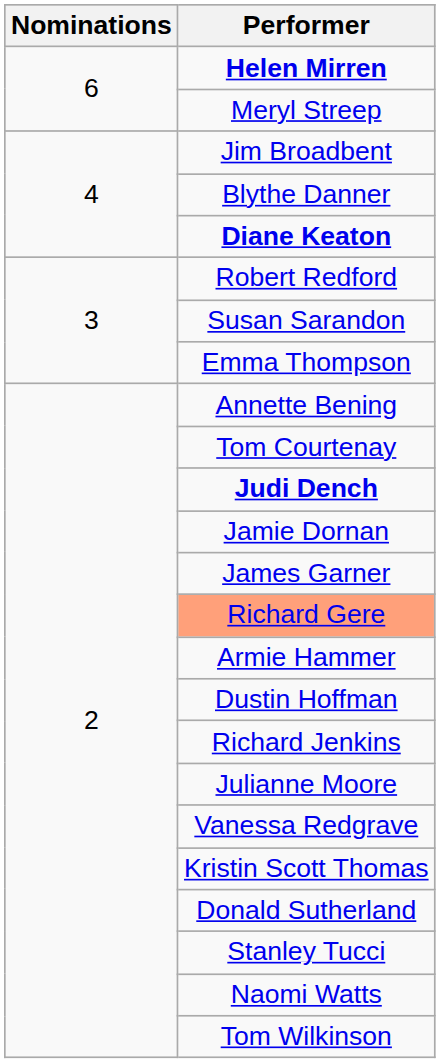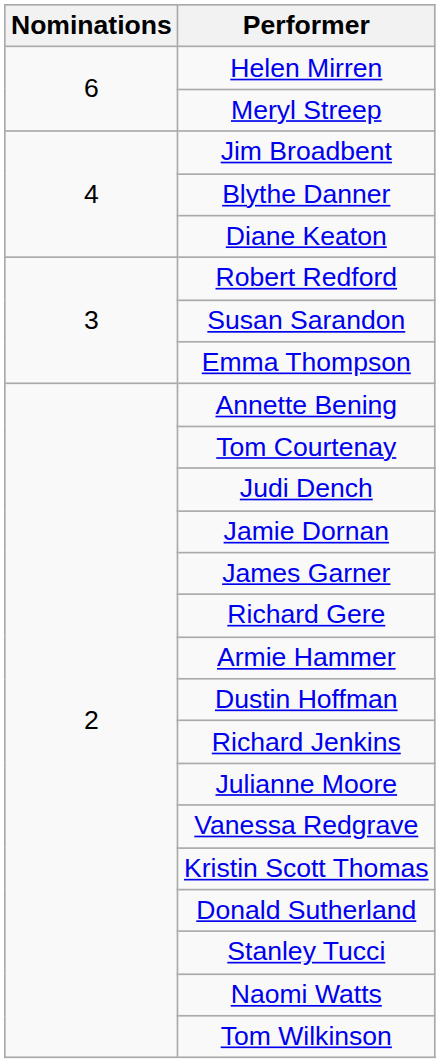Helen Mirren | Performer: bold -> normal
Diane Keaton | Performer: bold -> normal
Judi Dench | Performer: bold -> normal
Richard Gere | Performer: lightsalmon background -> no background
